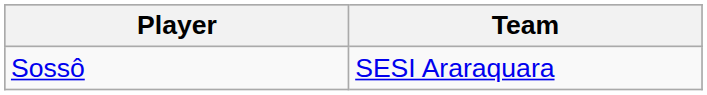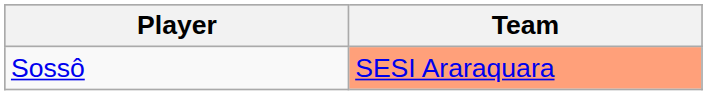Sossô | Team: no background -> lightsalmon background
